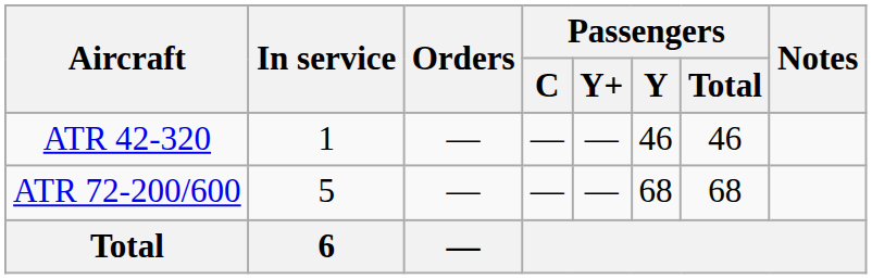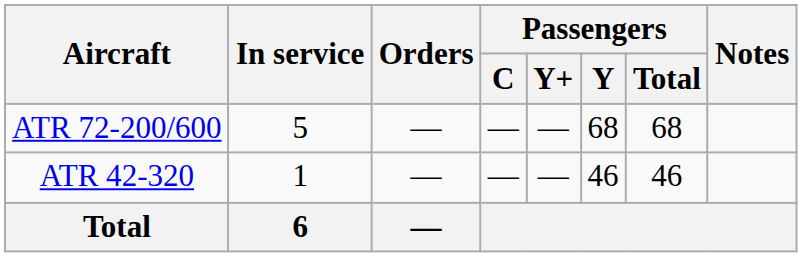rows swapped: ATR 72-200/600 <-> ATR 42-320
